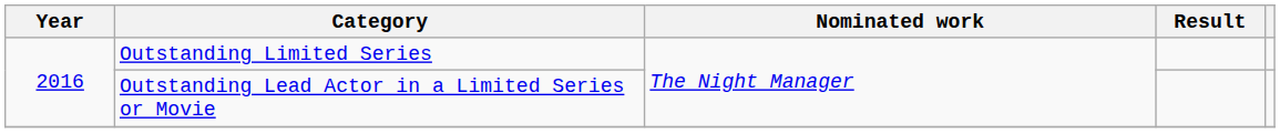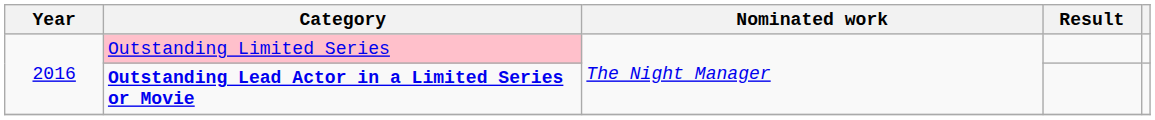Outstanding Limited Series | Category: no background -> pink background
Outstanding Lead Actor in a Limited Series or Movie | Category: normal -> bold
